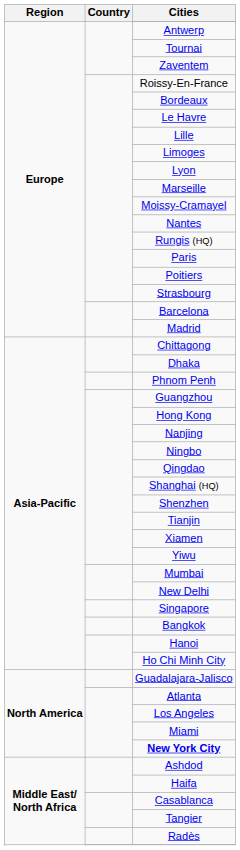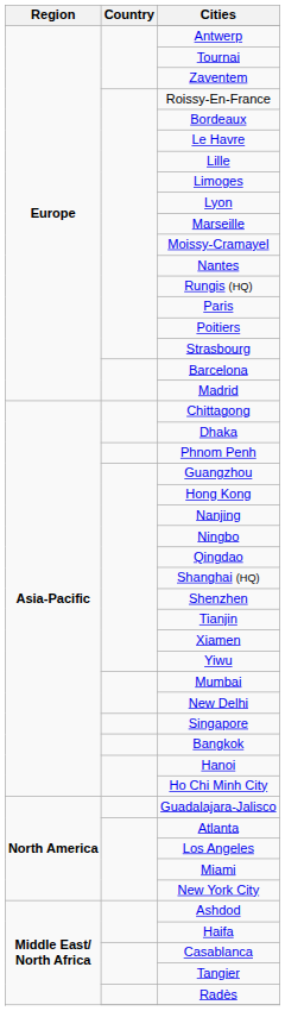New York City | Cities: bold -> normal
